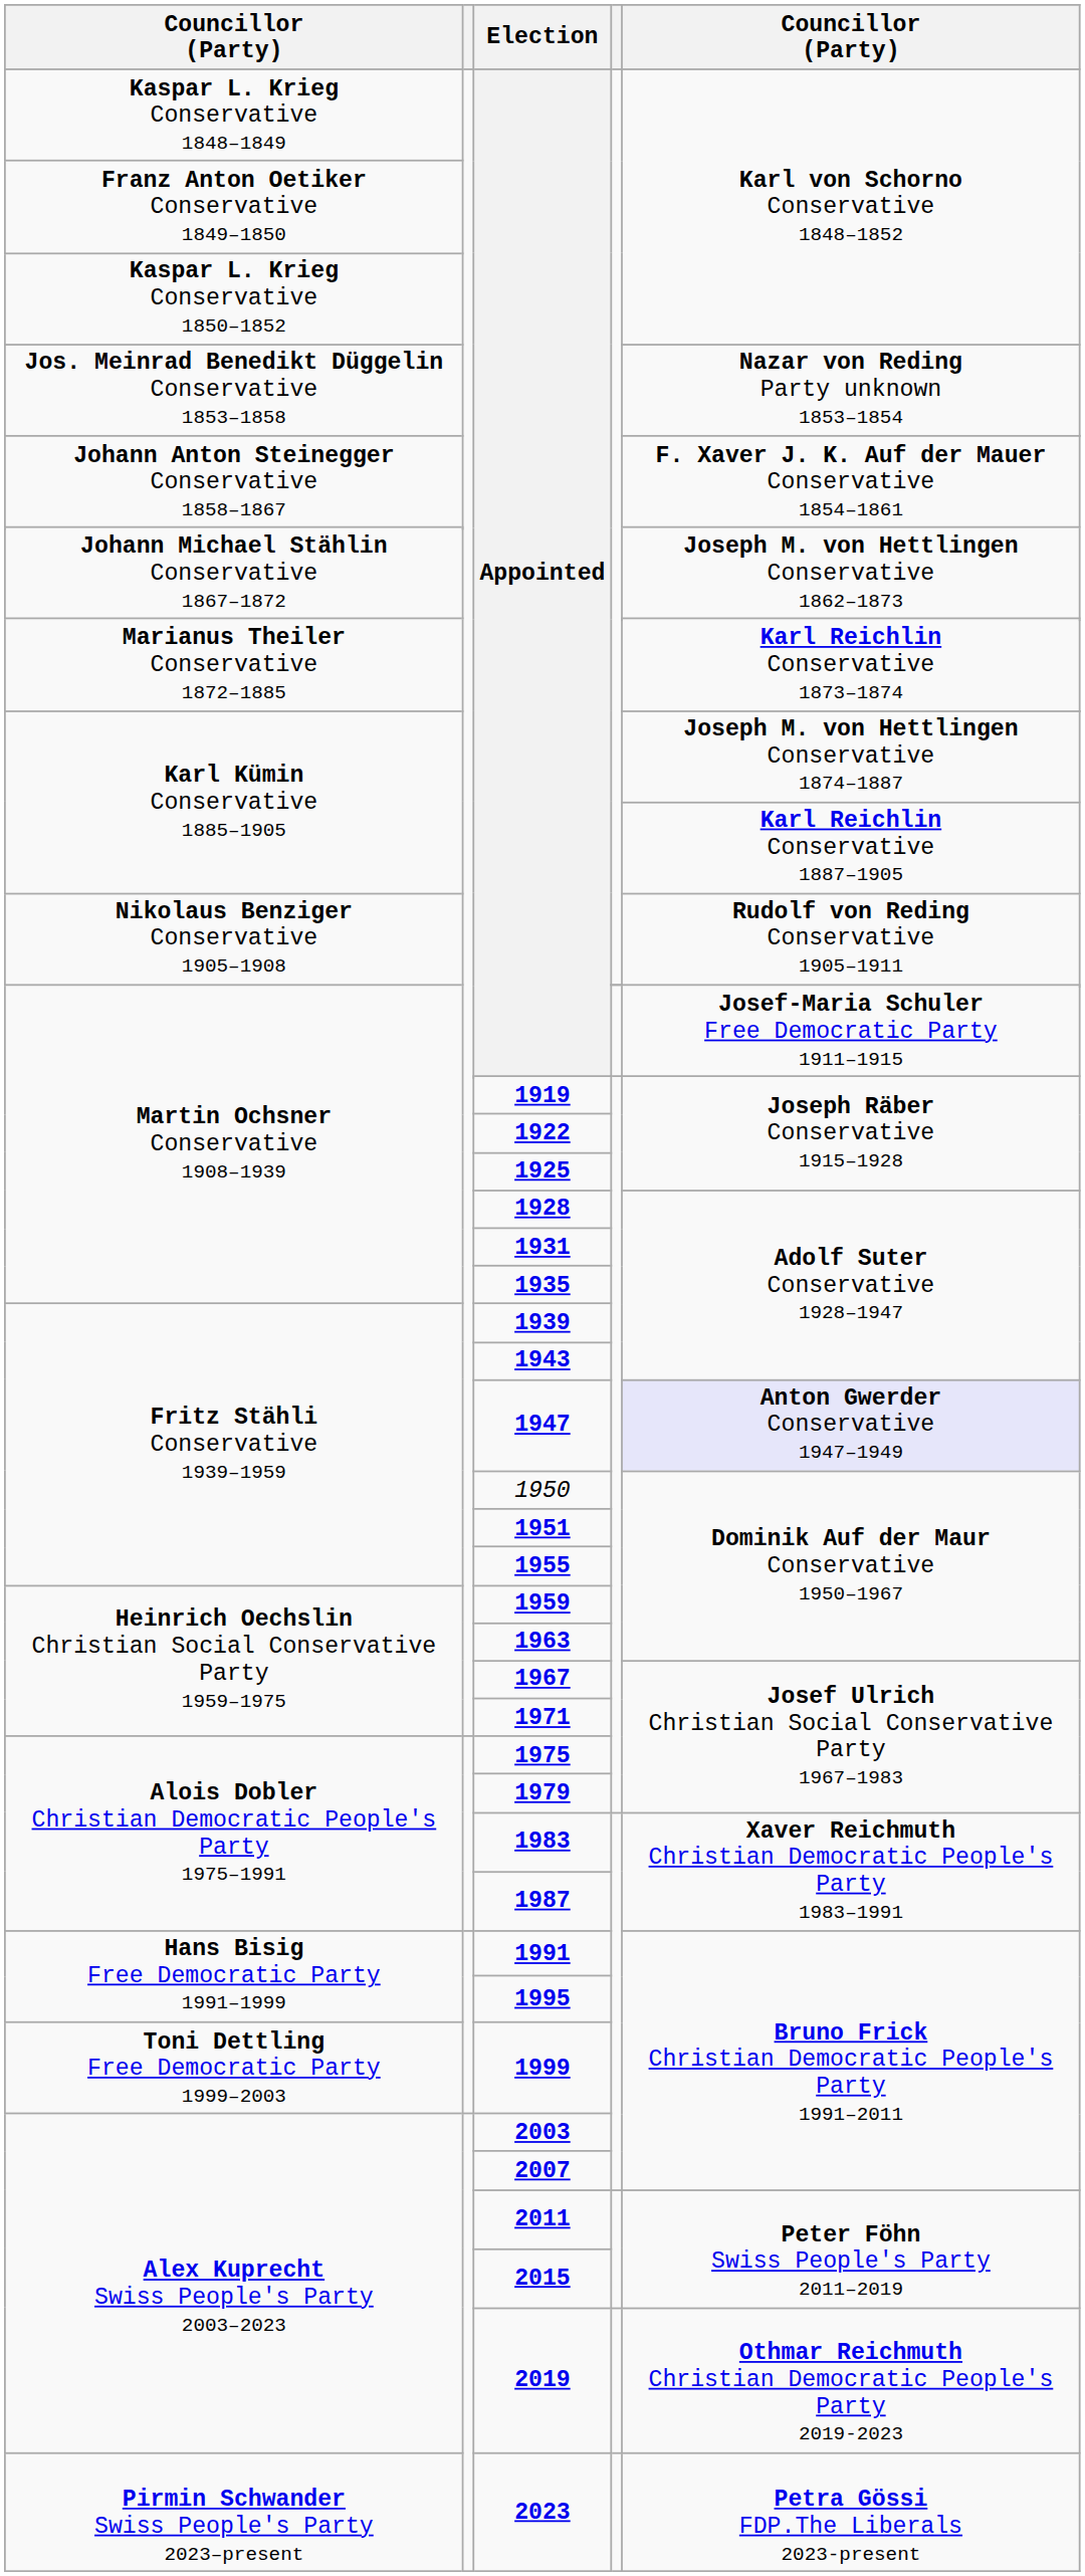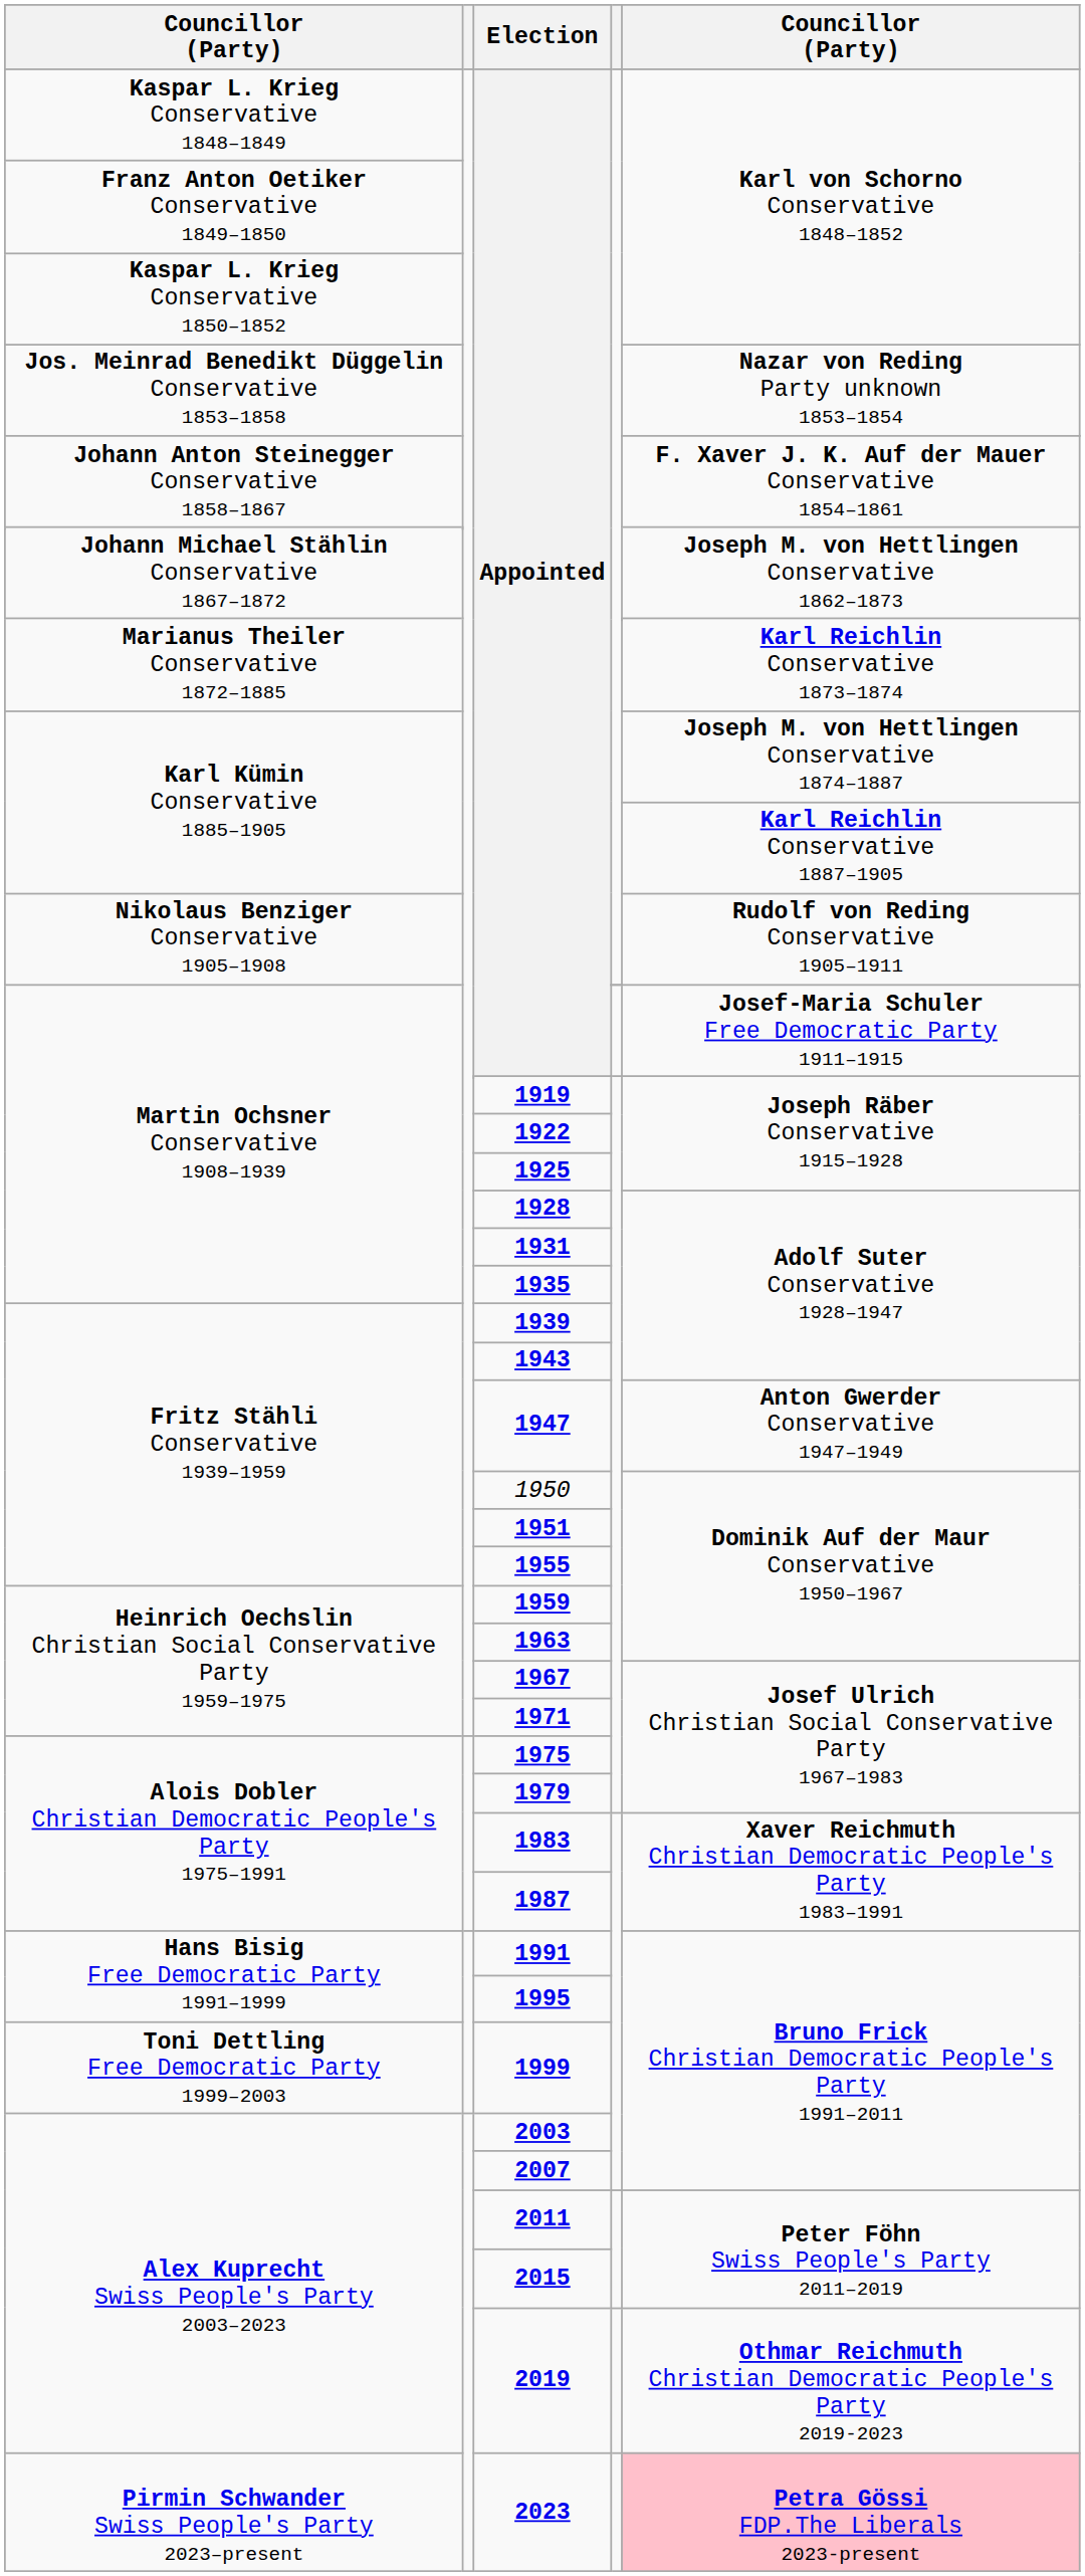1947 | column 5: lavender background -> no background
2023 | column 5: no background -> pink background
